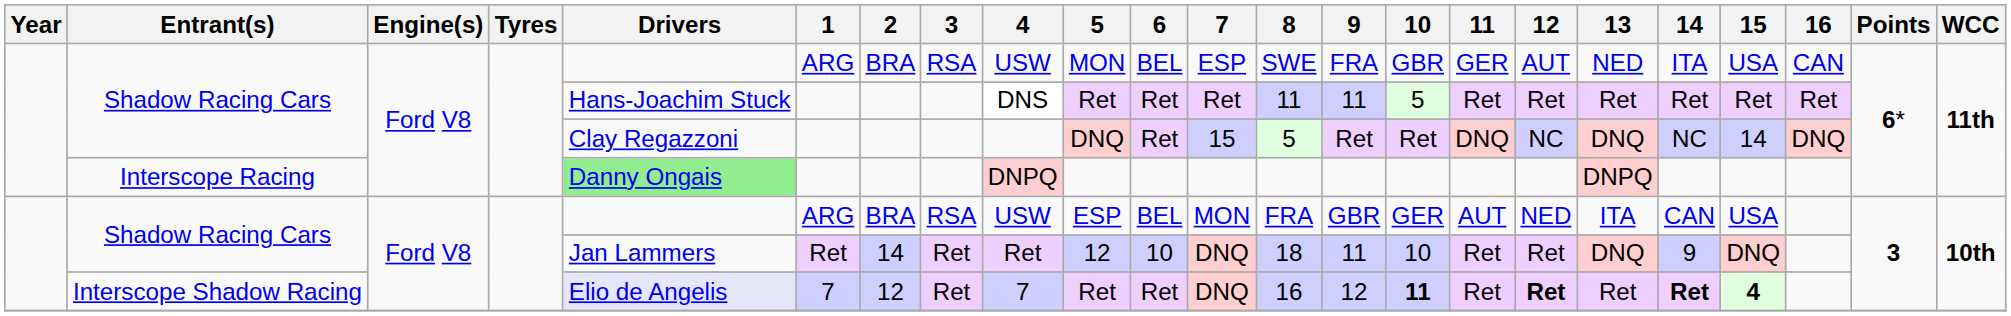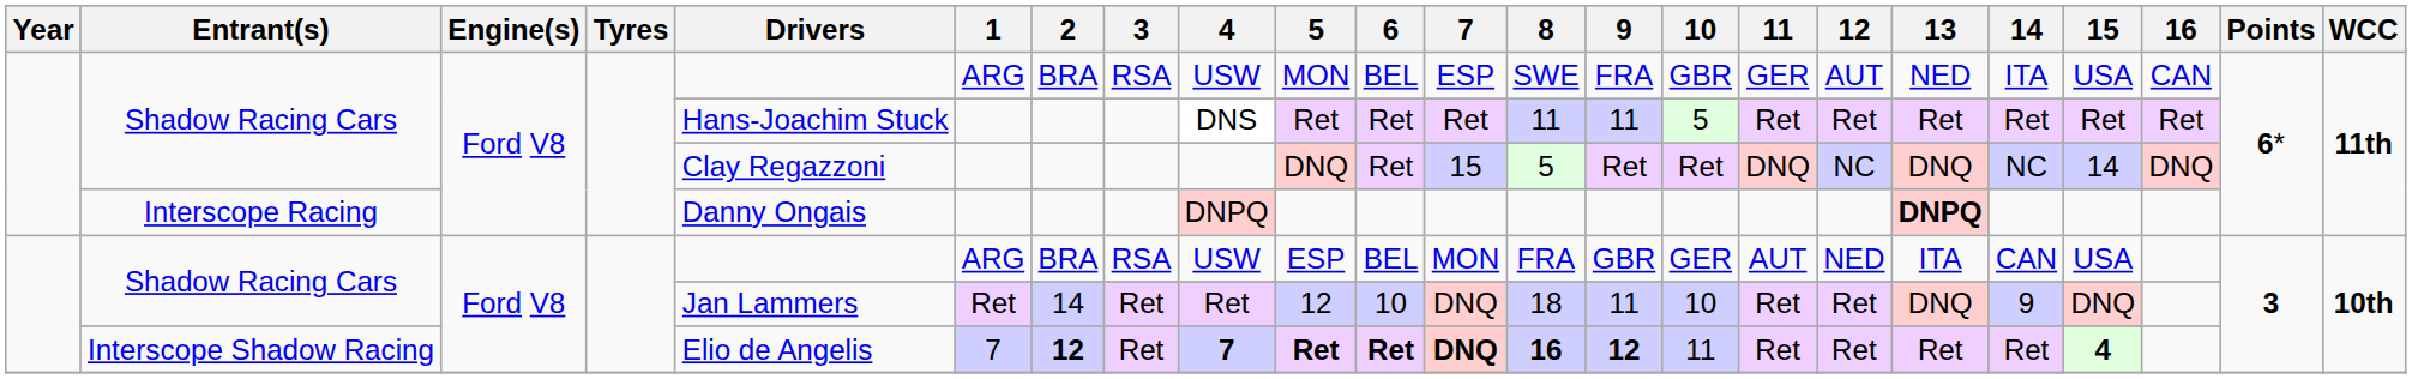Interscope Racing | Drivers: lightgreen background -> no background
Interscope Racing | 13: normal -> bold
Interscope Shadow Racing | Drivers: lavender background -> no background
Interscope Shadow Racing | 2: normal -> bold
Interscope Shadow Racing | 4: normal -> bold
Interscope Shadow Racing | 5: normal -> bold
Interscope Shadow Racing | 6: normal -> bold
Interscope Shadow Racing | 7: normal -> bold
Interscope Shadow Racing | 8: normal -> bold
Interscope Shadow Racing | 9: normal -> bold
Interscope Shadow Racing | 10: bold -> normal
Interscope Shadow Racing | 12: bold -> normal
Interscope Shadow Racing | 14: bold -> normal
